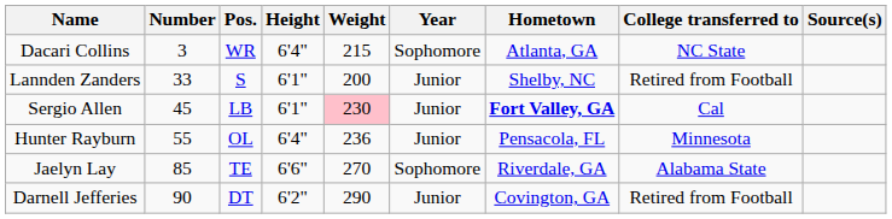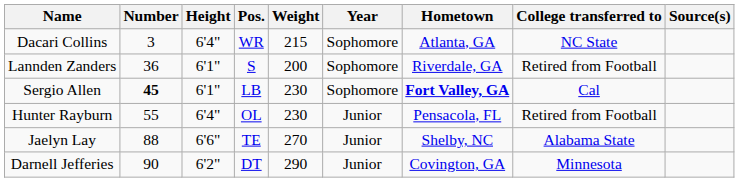columns swapped: Pos. <-> Height
Lannden Zanders | Number: 33 -> 36
Lannden Zanders | Year: Junior -> Sophomore
Lannden Zanders | Hometown: Shelby, NC -> Riverdale, GA
Sergio Allen | Number: normal -> bold
Sergio Allen | Weight: pink background -> no background
Sergio Allen | Year: Junior -> Sophomore
Hunter Rayburn | Weight: 236 -> 230
Hunter Rayburn | College transferred to: Minnesota -> Retired from Football
Jaelyn Lay | Number: 85 -> 88
Jaelyn Lay | Year: Sophomore -> Junior
Jaelyn Lay | Hometown: Riverdale, GA -> Shelby, NC
Darnell Jefferies | College transferred to: Retired from Football -> Minnesota
